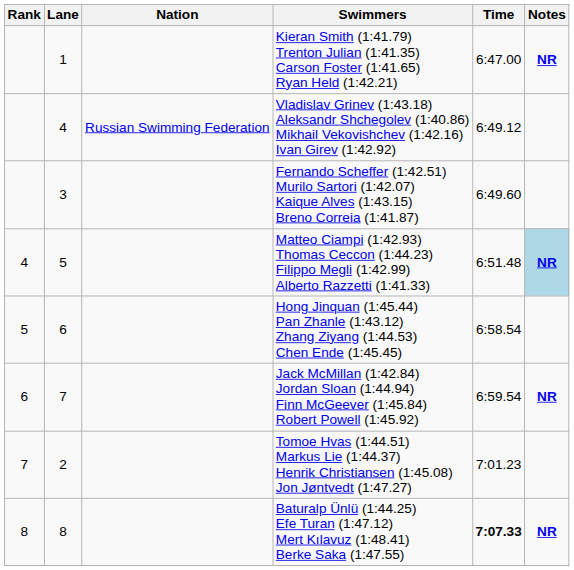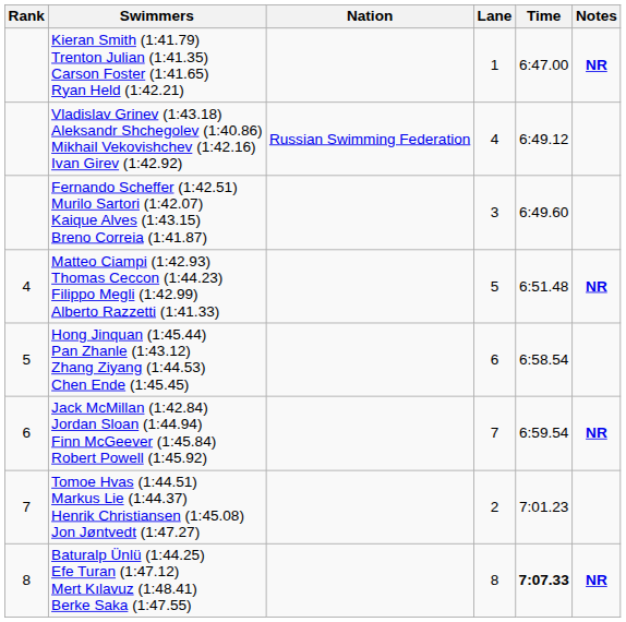columns swapped: Lane <-> Swimmers
row 5 | Notes: lightblue background -> no background
